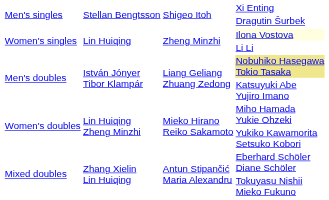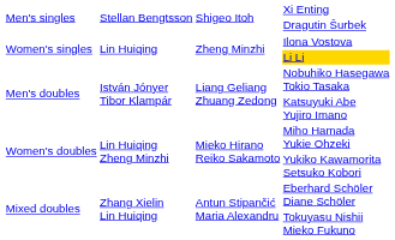Ilona Vostova | column 4: lightyellow background -> no background
Li Li | column 4: no background -> gold background
Nobuhiko Hasegawa Tokio Tasaka | column 4: khaki background -> no background
